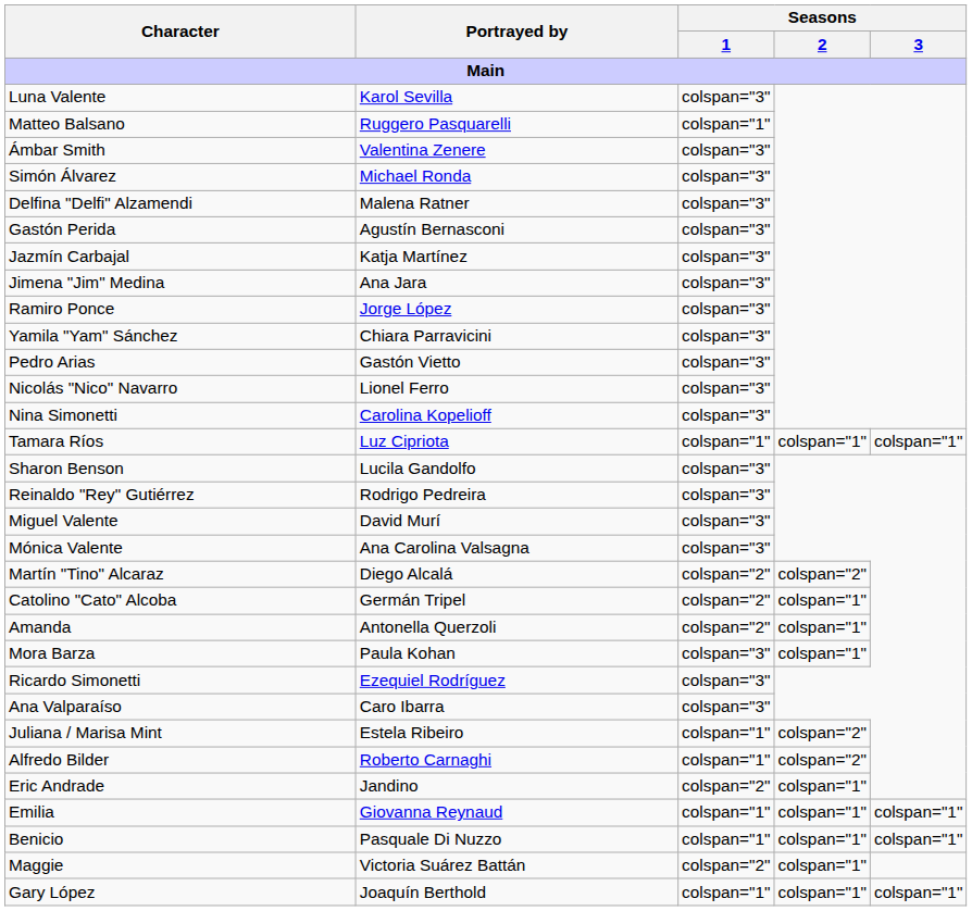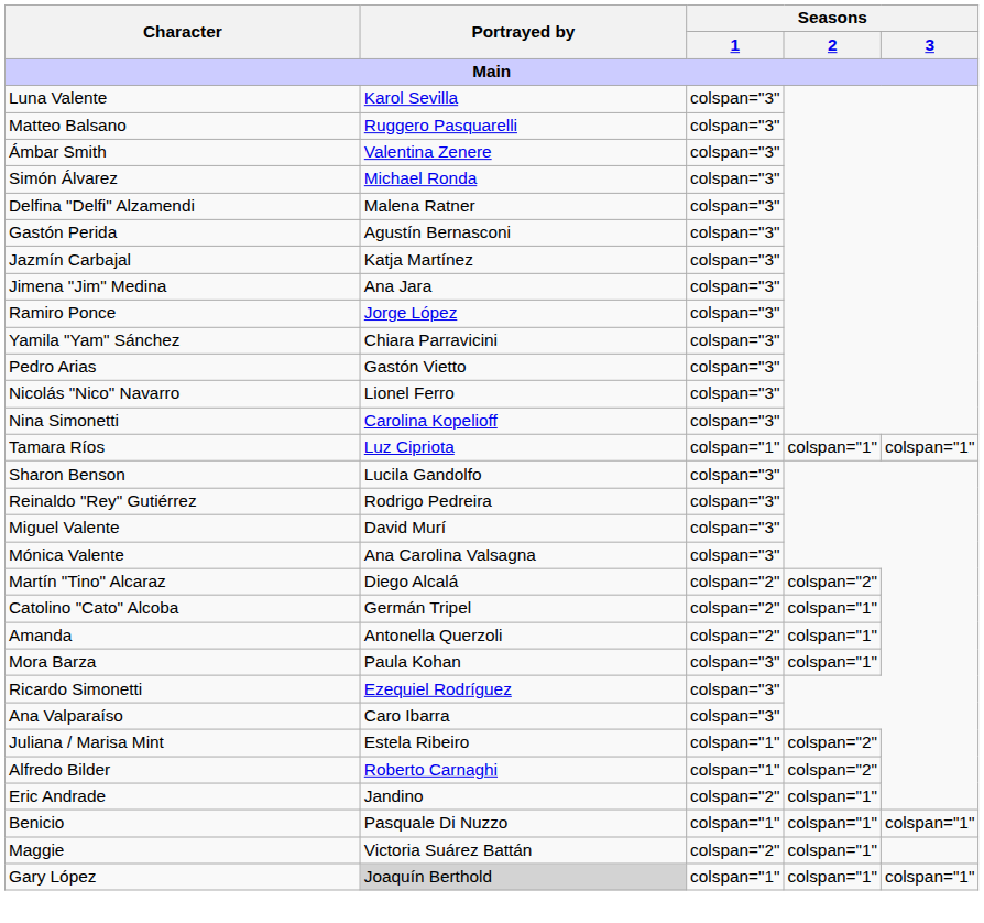Matteo Balsano | Seasons / 1: colspan="1" -> colspan="3"
- row: Emilia | Giovanna Reynaud | colspan="1" | colspan="1" | colspan="1"
Gary López | Portrayed by: no background -> lightgrey background
